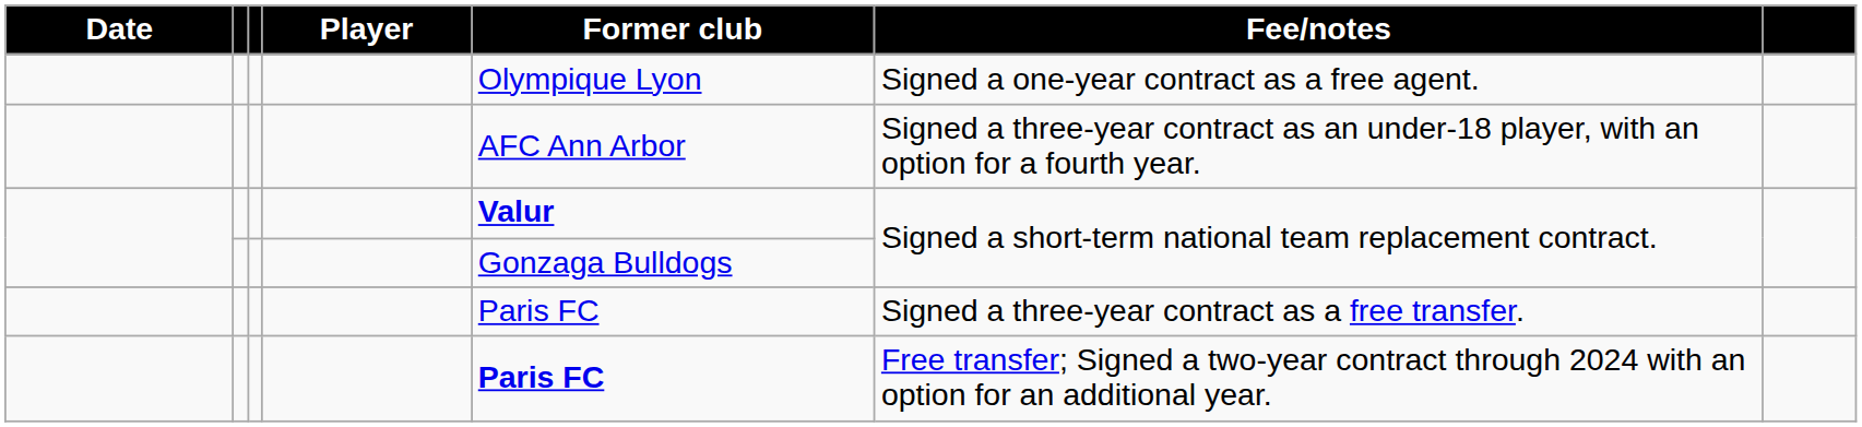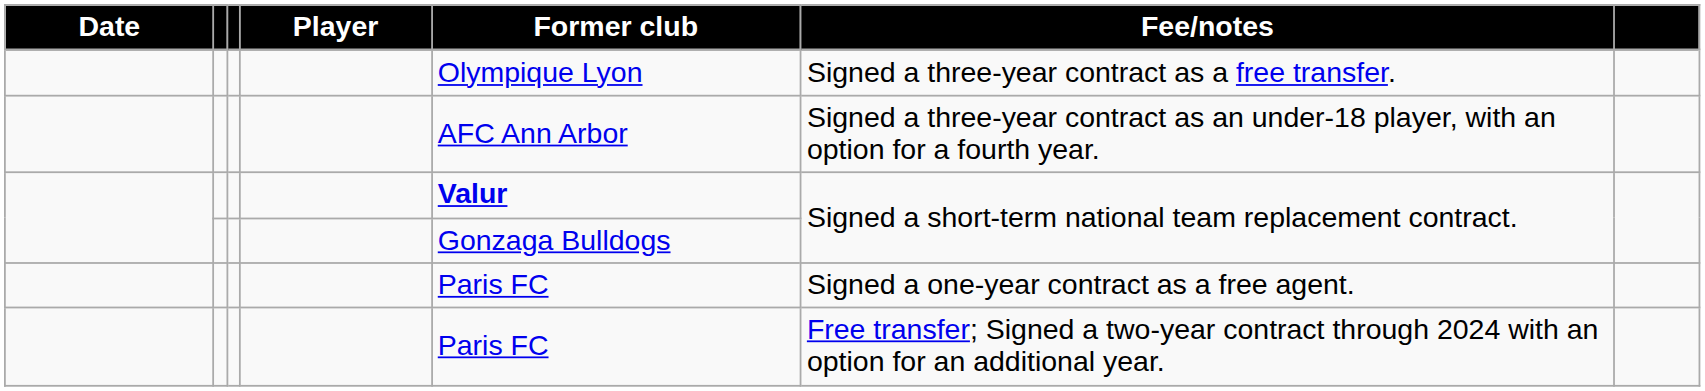row 2 | Fee/notes: Signed a one-year contract as a free agent. -> Signed a three-year contract as a free transfer.
row 6 | Fee/notes: Signed a three-year contract as a free transfer. -> Signed a one-year contract as a free agent.
row 7 | Former club: bold -> normal
